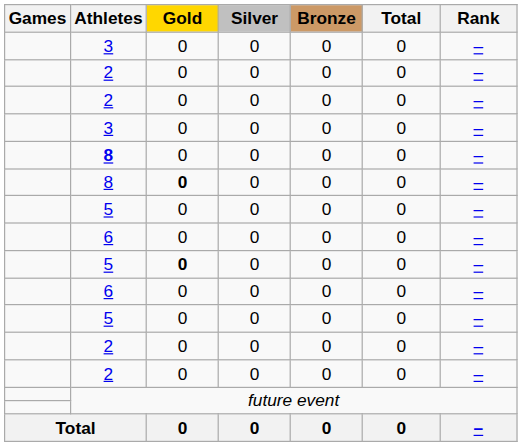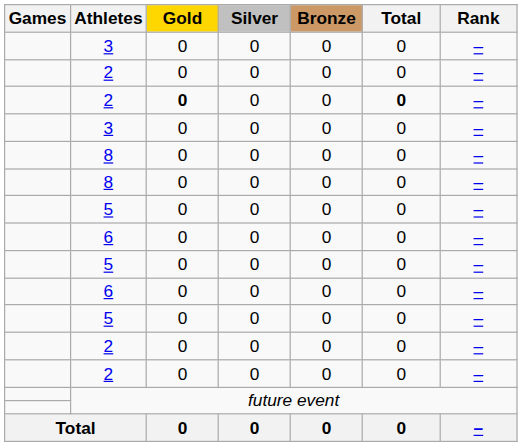row 4 | Gold: normal -> bold
row 4 | Total: normal -> bold
row 6 | Athletes: bold -> normal
row 7 | Gold: bold -> normal
row 10 | Gold: bold -> normal
